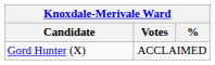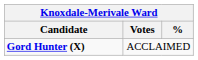Gord Hunter (X) | Candidate: normal -> bold
